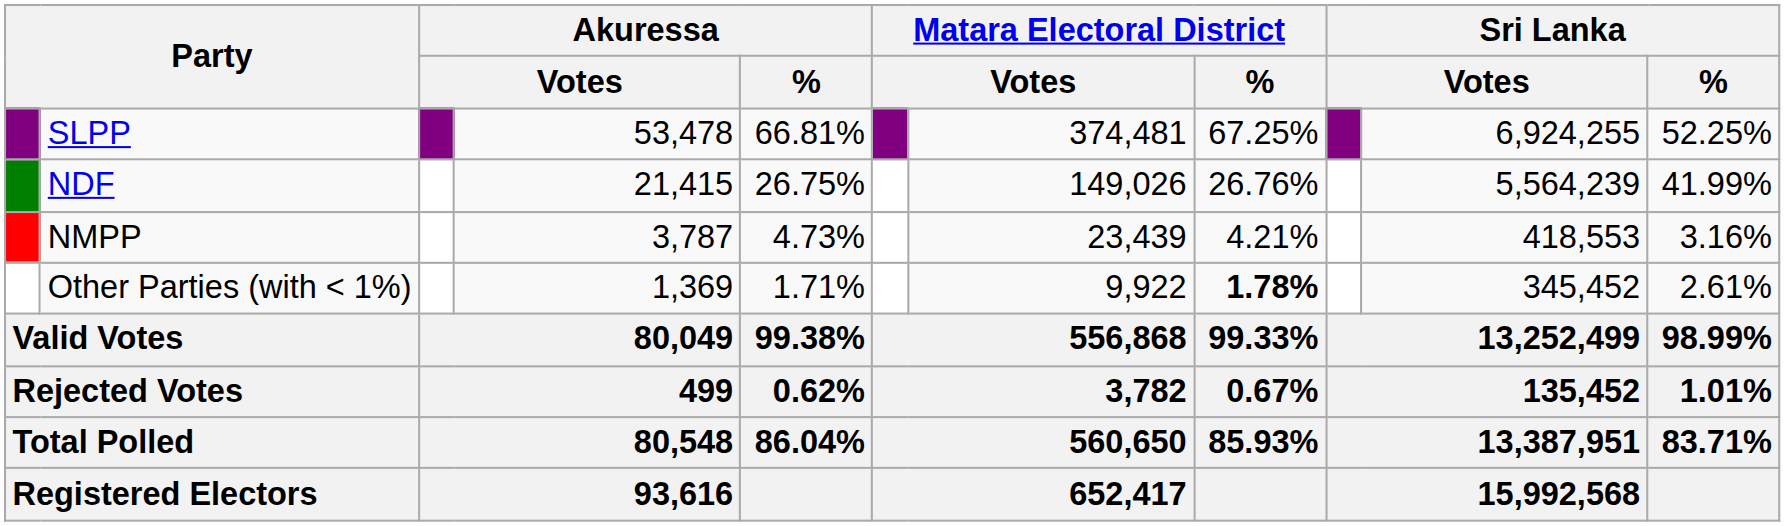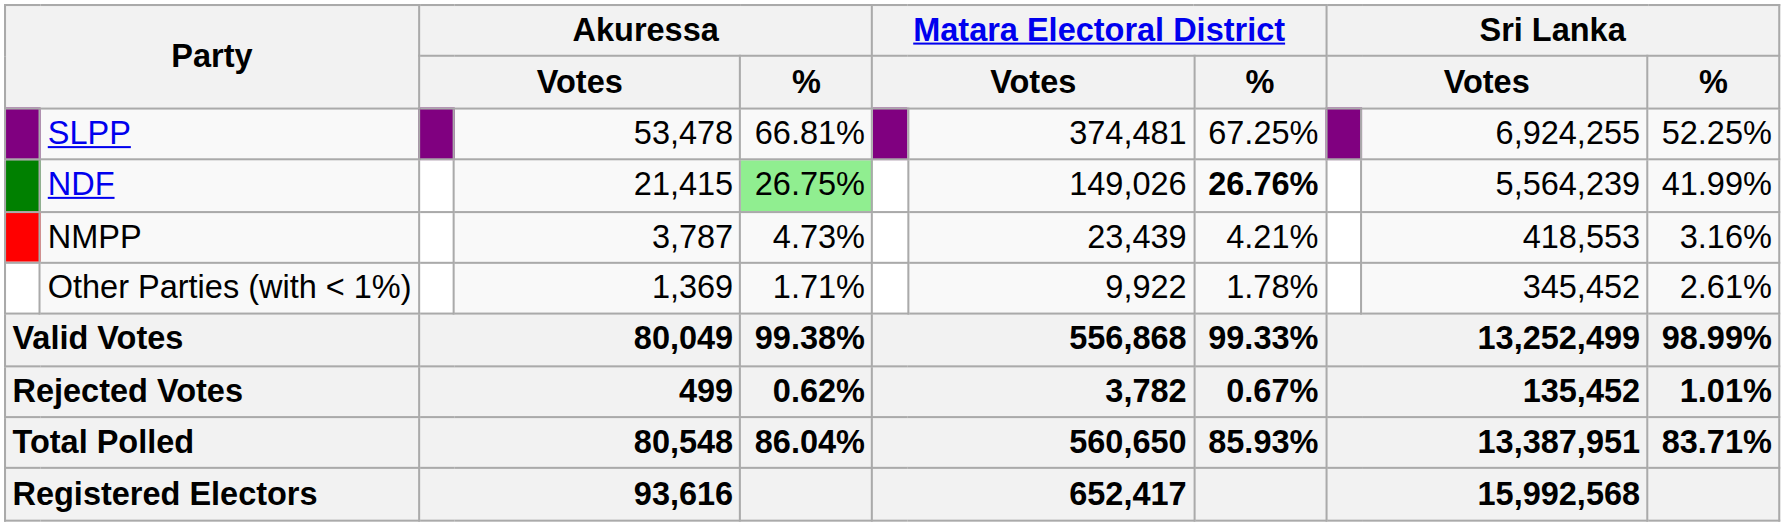NDF | Akuressa / %: no background -> lightgreen background
NDF | Matara Electoral District / %: normal -> bold
Other Parties (with < 1%) | Matara Electoral District / %: bold -> normal
